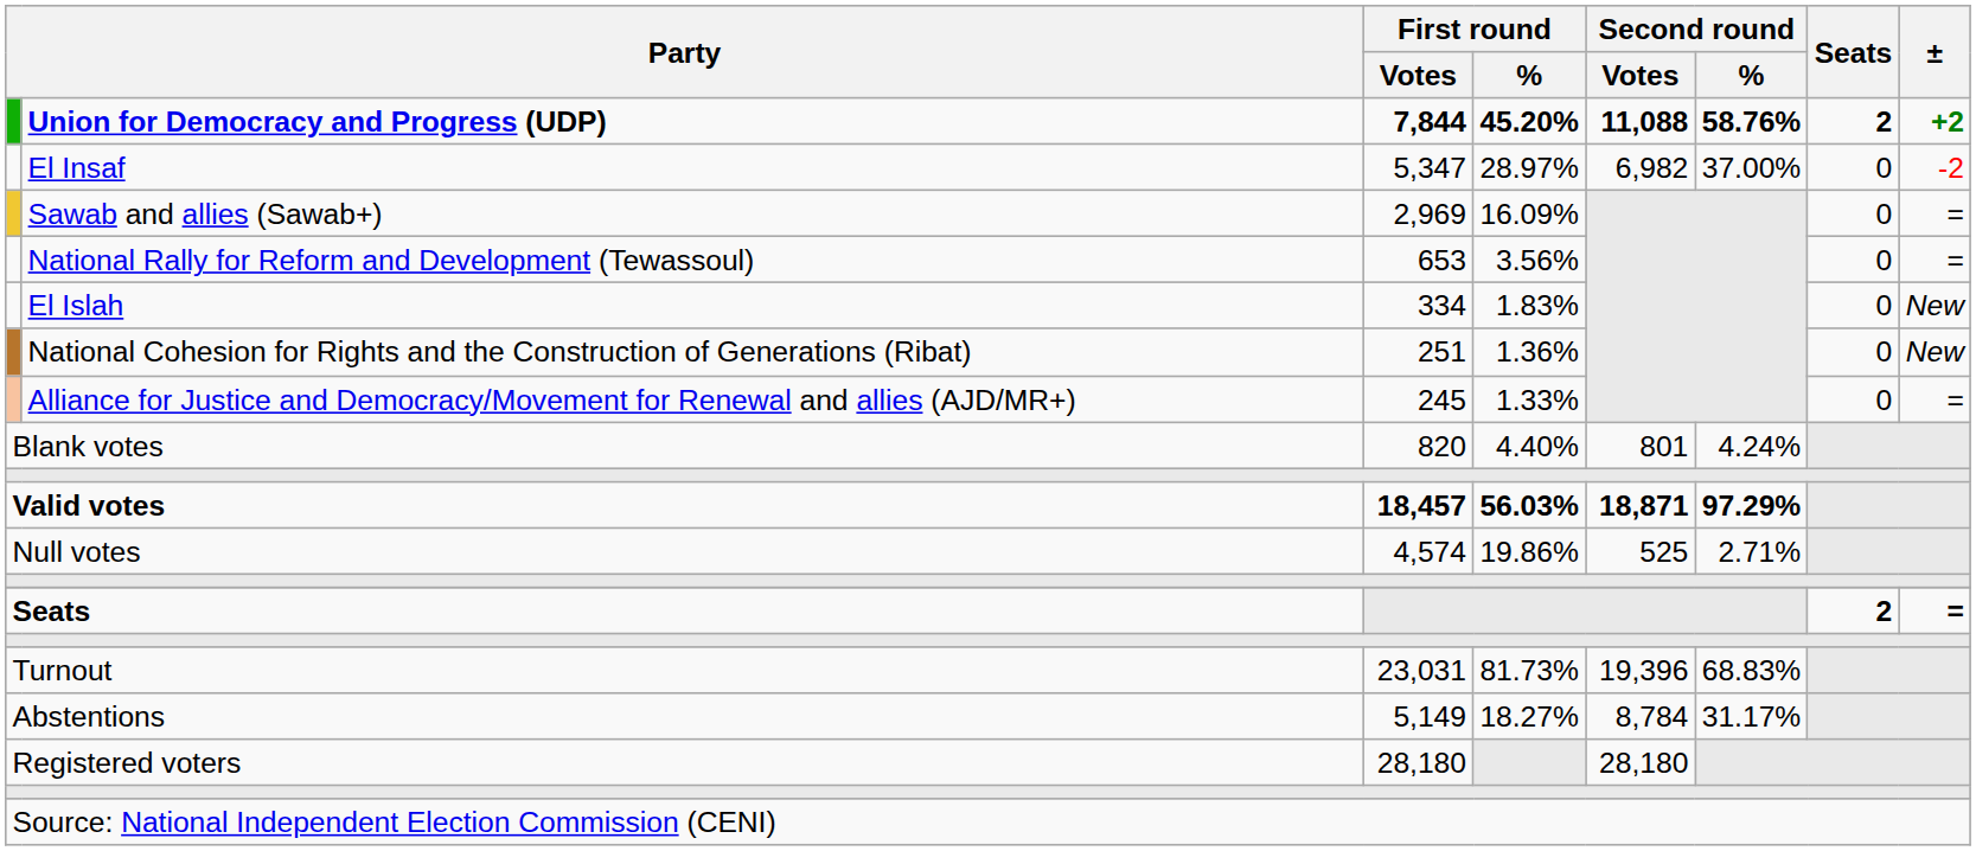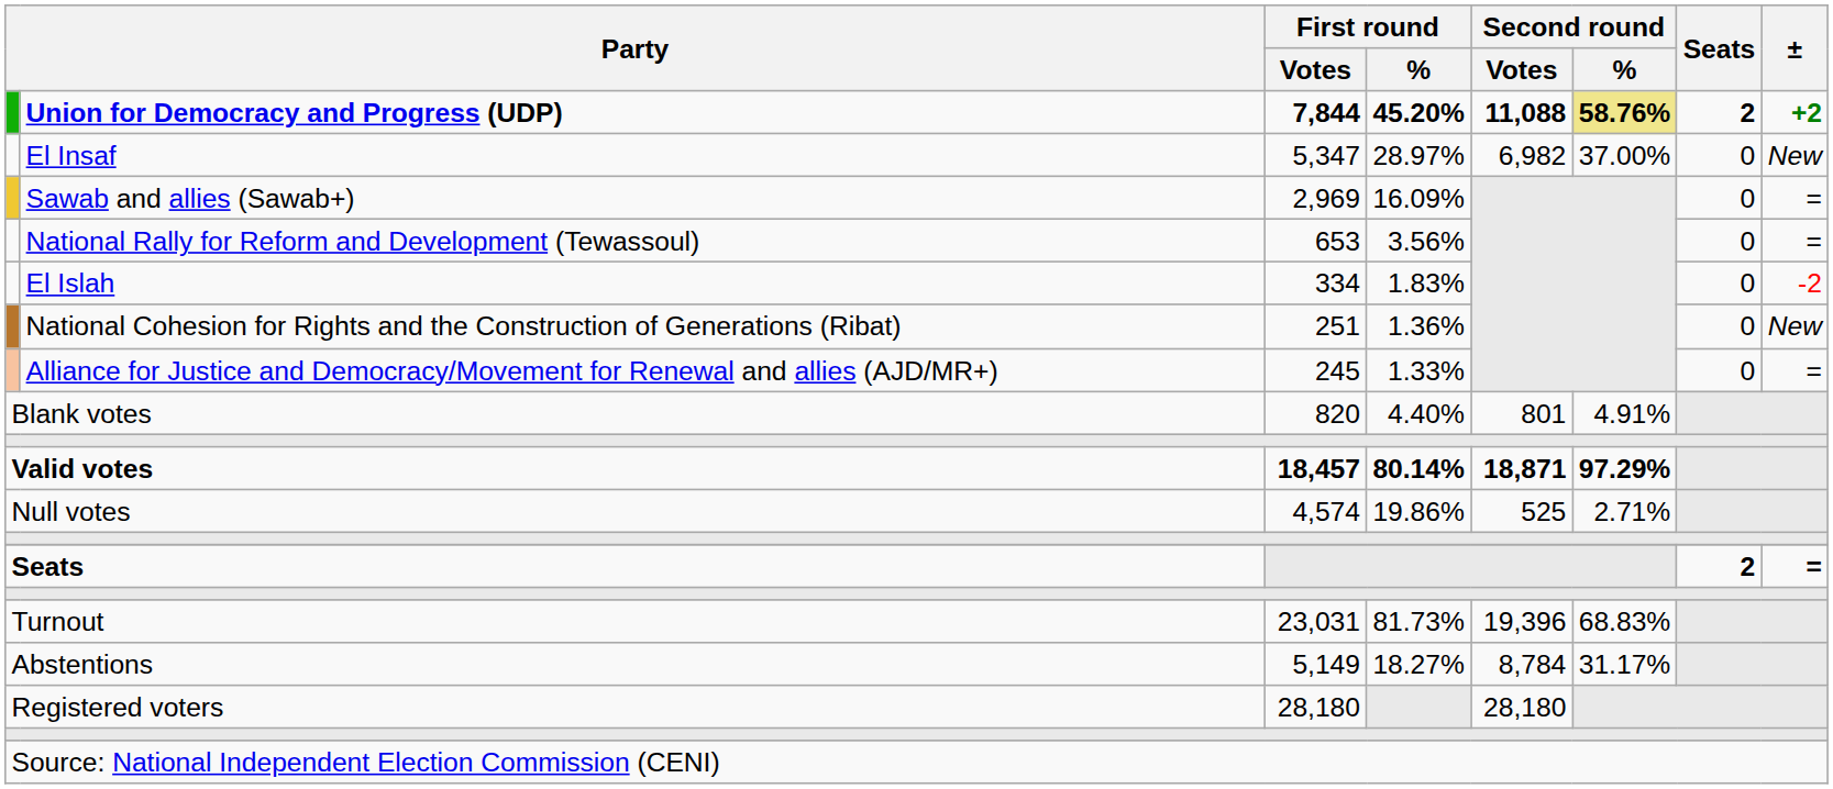Union for Democracy and Progress (UDP) | Second round / %: no background -> khaki background
El Insaf | ±: -2 -> New
El Islah | ±: New -> -2
Blank votes | Second round / %: 4.24% -> 4.91%
Valid votes | First round / %: 56.03% -> 80.14%
